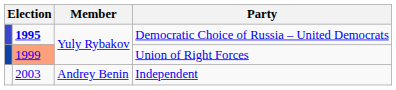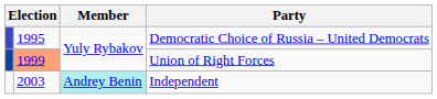Democratic Choice of Russia – United Democrats | column 2: bold -> normal
Independent | Member: no background -> paleturquoise background
